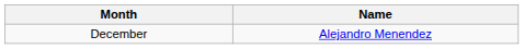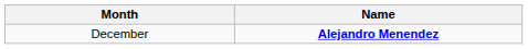December | Name: normal -> bold
